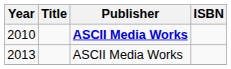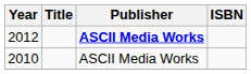row 2 | Year: 2010 -> 2012
row 3 | Year: 2013 -> 2010
